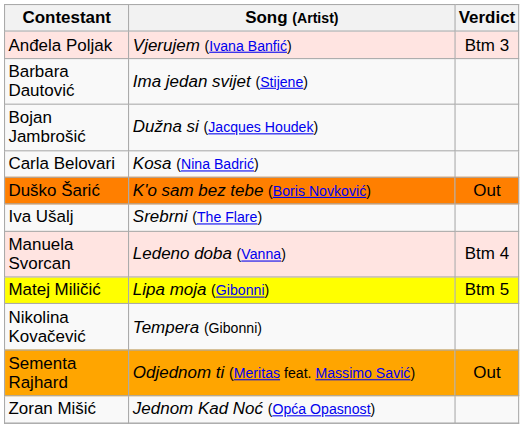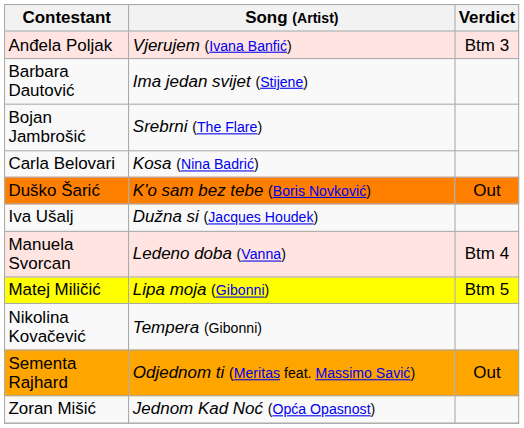Bojan Jambrošić | Song (Artist): Dužna si (Jacques Houdek) -> Srebrni (The Flare)
Iva Ušalj | Song (Artist): Srebrni (The Flare) -> Dužna si (Jacques Houdek)
